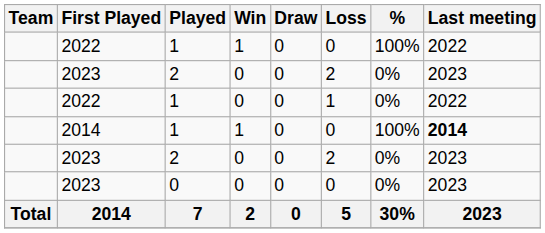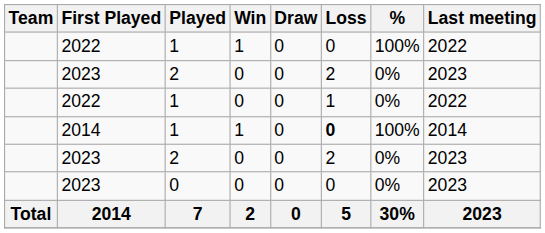2014 / 1 | Loss: normal -> bold
2014 / 1 | Last meeting: bold -> normal
